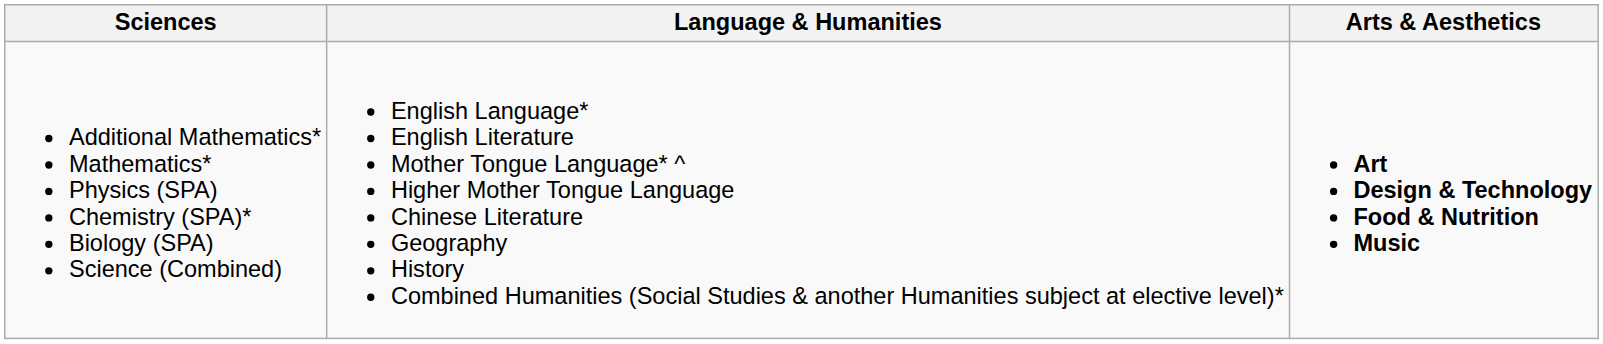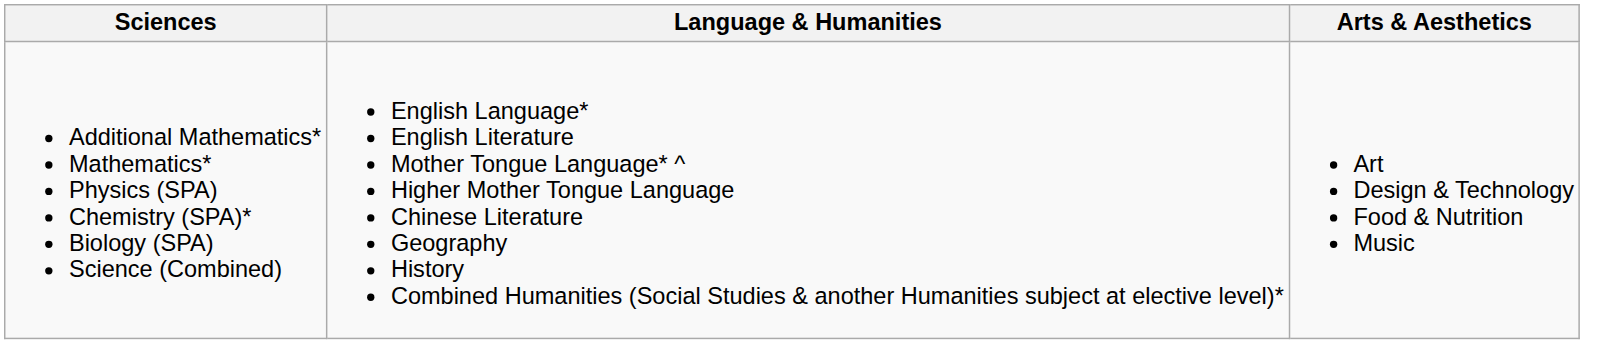row 2 | Arts & Aesthetics: bold -> normal
